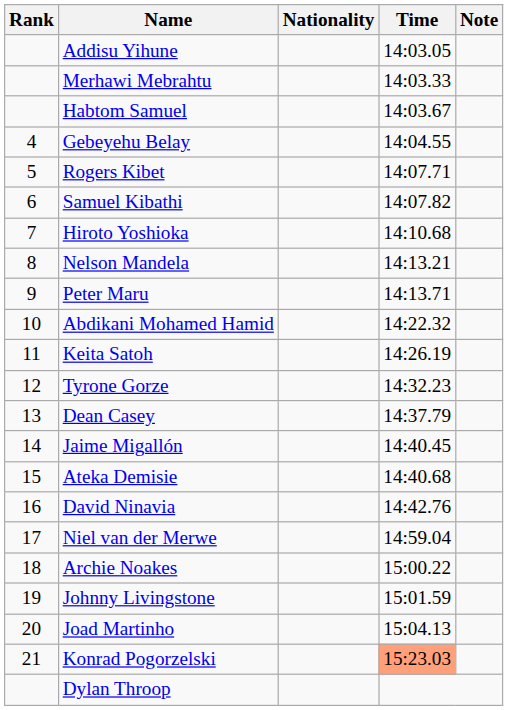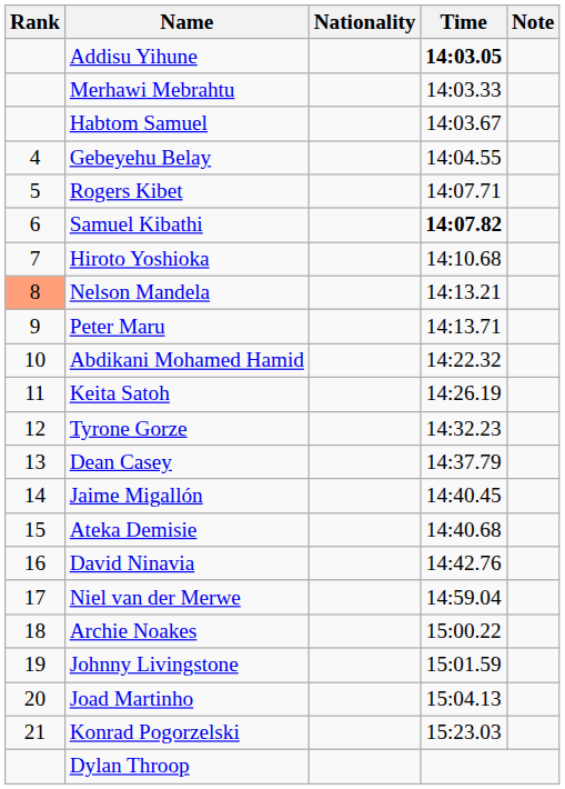Addisu Yihune | Time: normal -> bold
Samuel Kibathi | Time: normal -> bold
Nelson Mandela | Rank: no background -> lightsalmon background
Konrad Pogorzelski | Time: lightsalmon background -> no background
